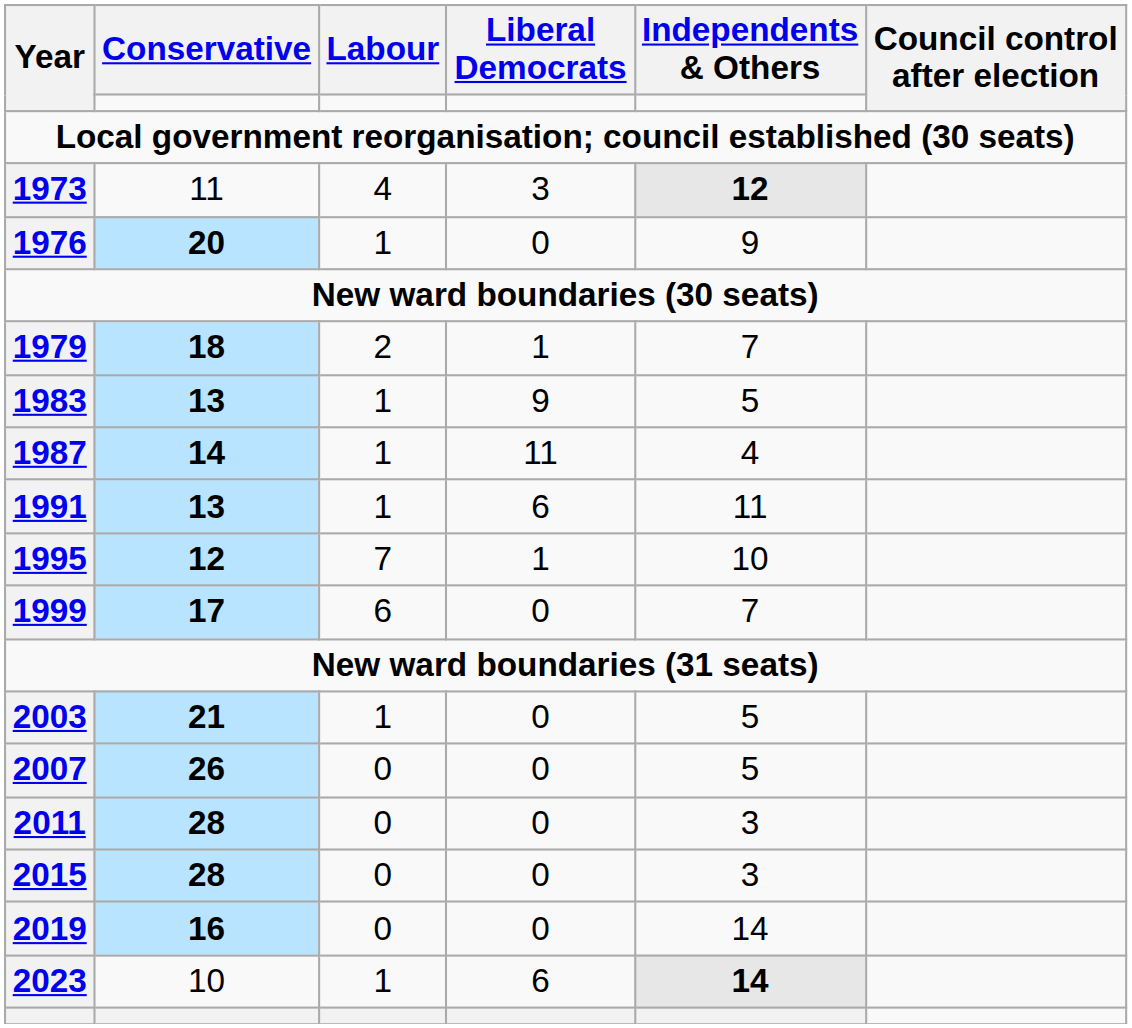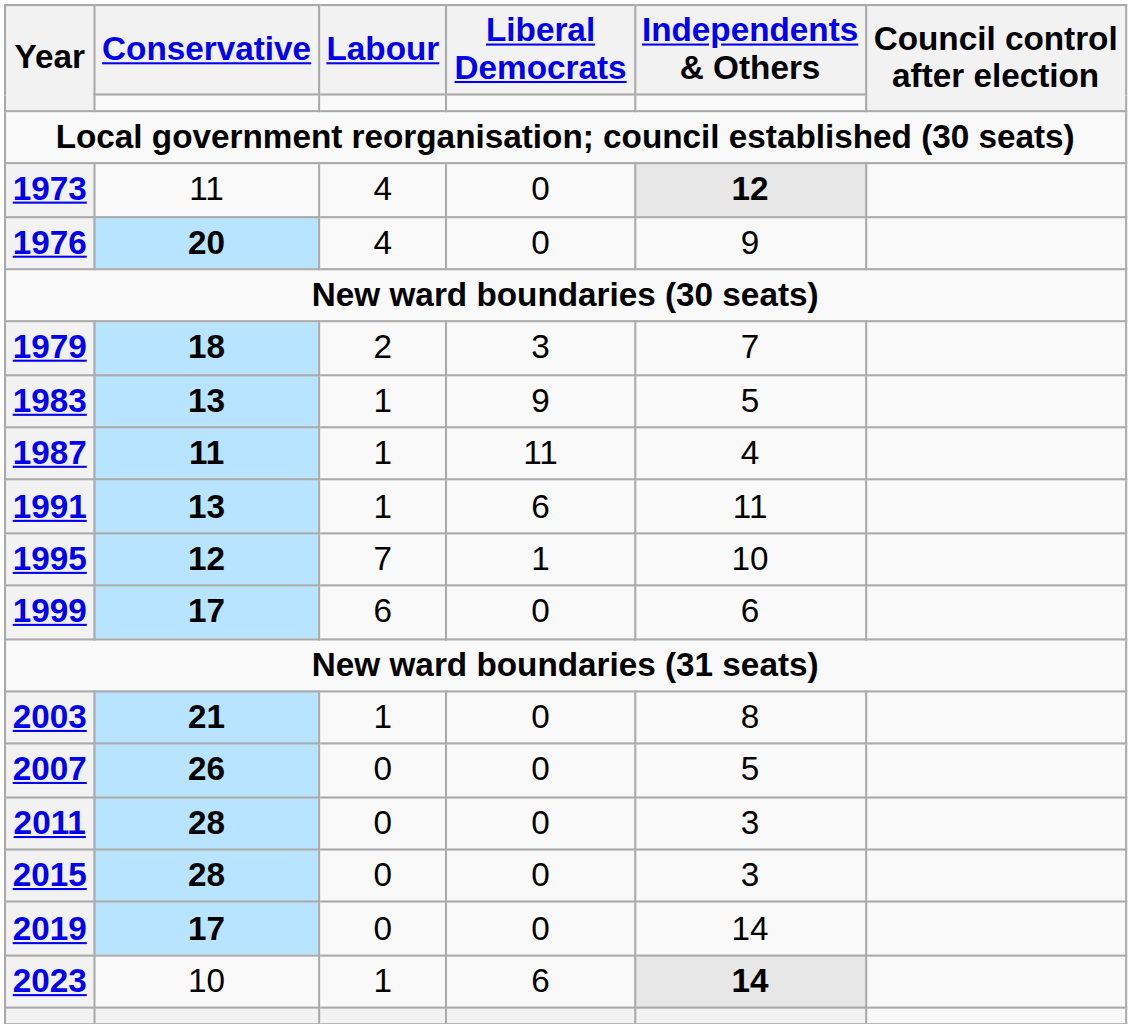1973 | Liberal Democrats: 3 -> 0
1976 | Labour: 1 -> 4
1979 | Liberal Democrats: 1 -> 3
1987 | Conservative: 14 -> 11
1999 | Independents & Others: 7 -> 6
2003 | Independents & Others: 5 -> 8
2019 | Conservative: 16 -> 17
